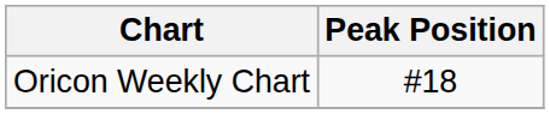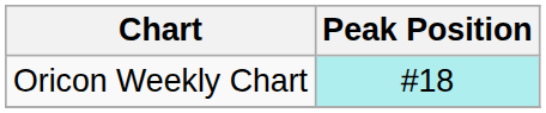Oricon Weekly Chart | Peak Position: no background -> paleturquoise background
